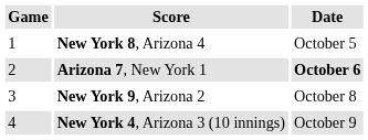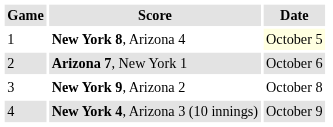New York 8, Arizona 4 | Date: no background -> lightyellow background
Arizona 7, New York 1 | Date: bold -> normal
